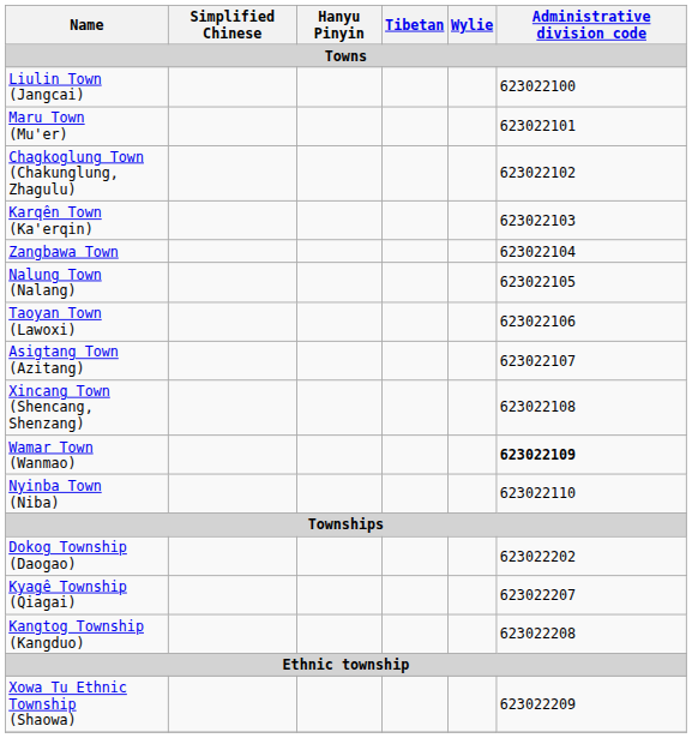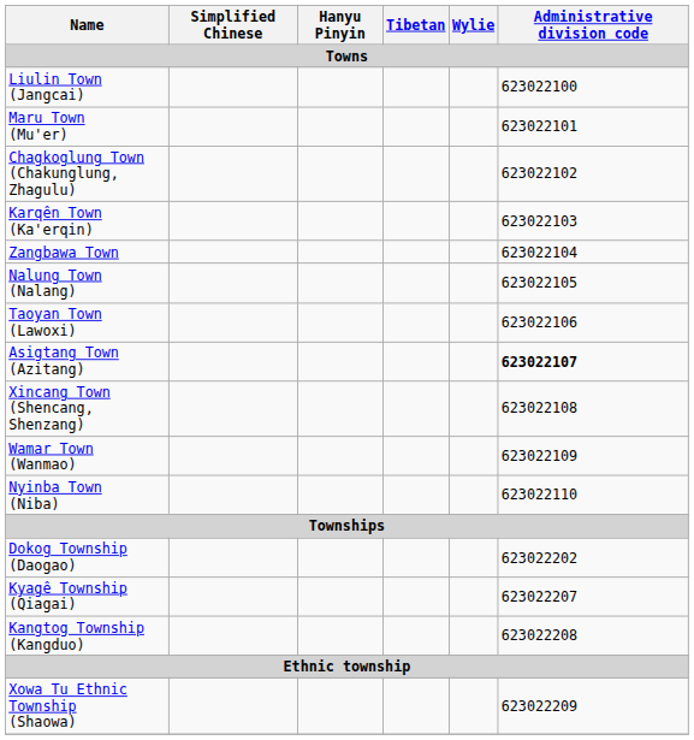Asigtang Town (Azitang) | Administrative division code: normal -> bold
Wamar Town (Wanmao) | Administrative division code: bold -> normal
